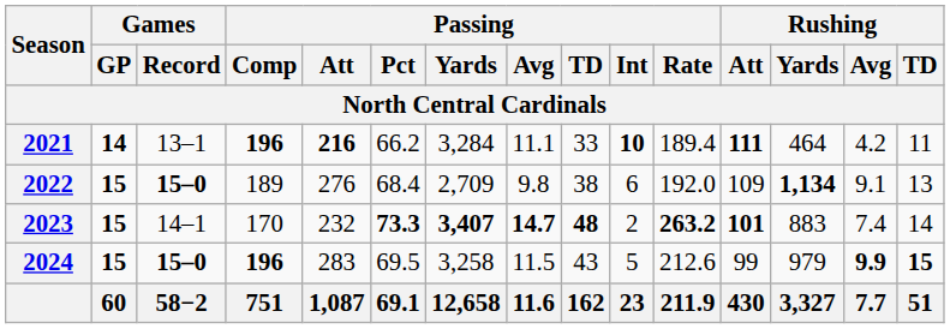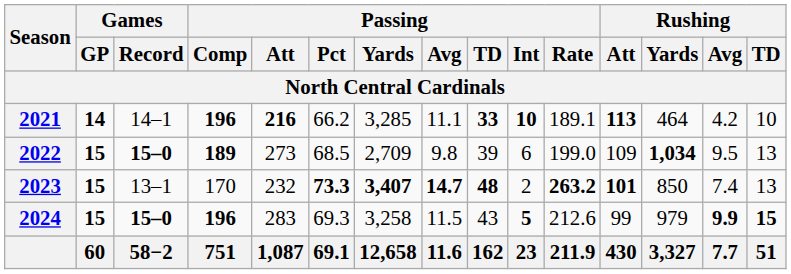2021 | Games / Record: 13–1 -> 14–1
2021 | Passing / Yards: 3,284 -> 3,285
2021 | Passing / TD: normal -> bold
2021 | Passing / Rate: 189.4 -> 189.1
2021 | Rushing / Att: 111 -> 113
2021 | Rushing / TD: 11 -> 10
2022 | Passing / Comp: normal -> bold
2022 | Passing / Att: 276 -> 273
2022 | Passing / Pct: 68.4 -> 68.5
2022 | Passing / TD: 38 -> 39
2022 | Passing / Rate: 192.0 -> 199.0
2022 | Rushing / Yards: 1,134 -> 1,034
2022 | Rushing / Avg: 9.1 -> 9.5
2023 | Games / Record: 14–1 -> 13–1
2023 | Rushing / Yards: 883 -> 850
2023 | Rushing / TD: 14 -> 13
2024 | Passing / Pct: 69.5 -> 69.3
2024 | Passing / Int: normal -> bold
